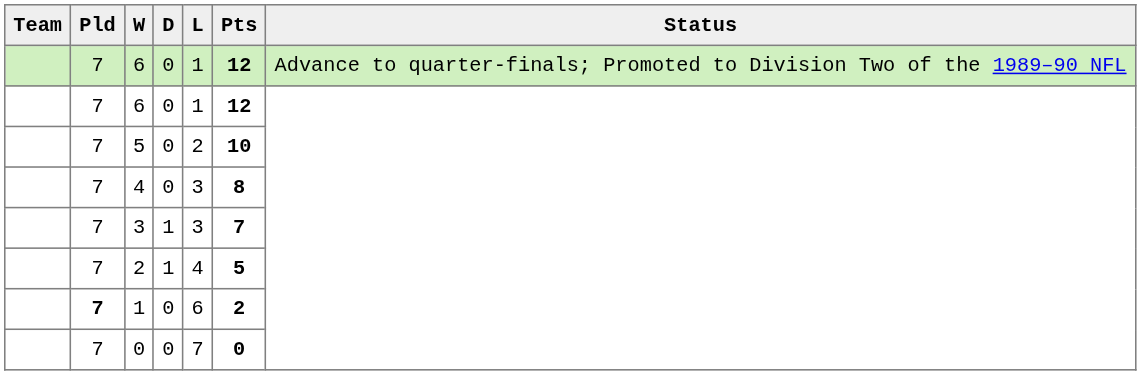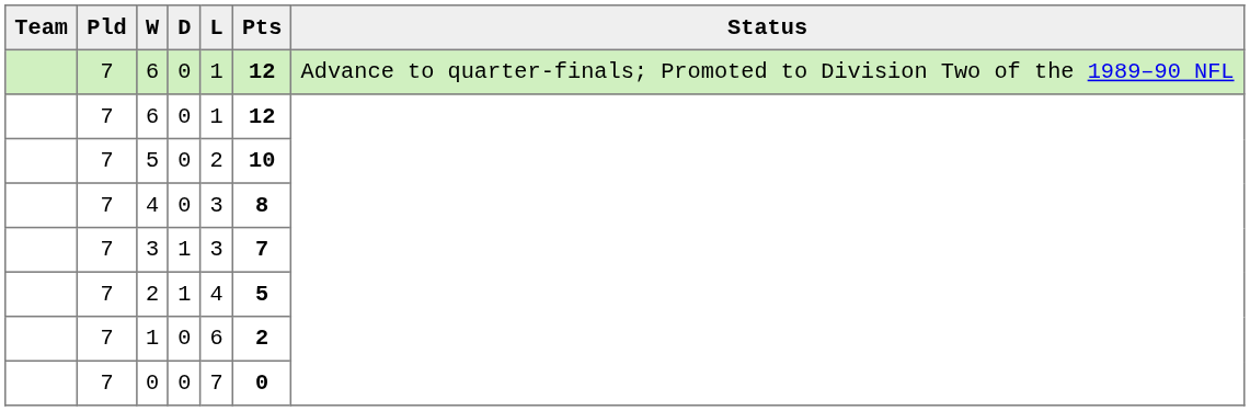row 8 | Pld: bold -> normal
